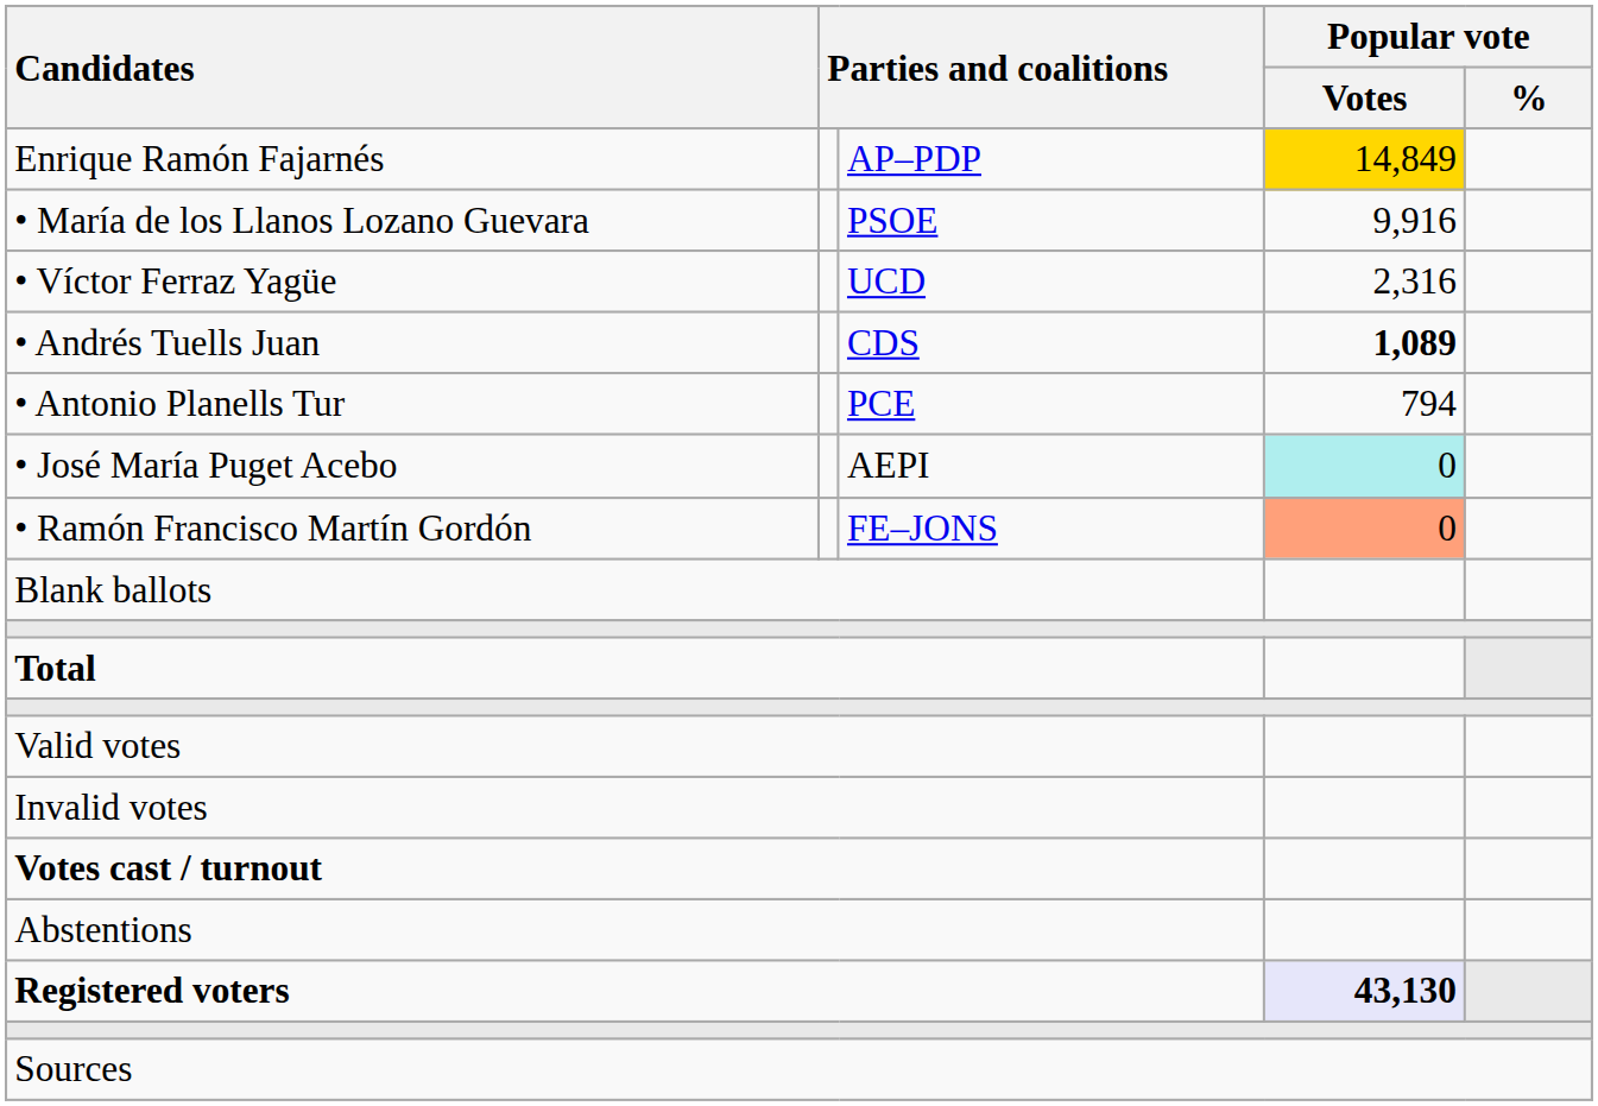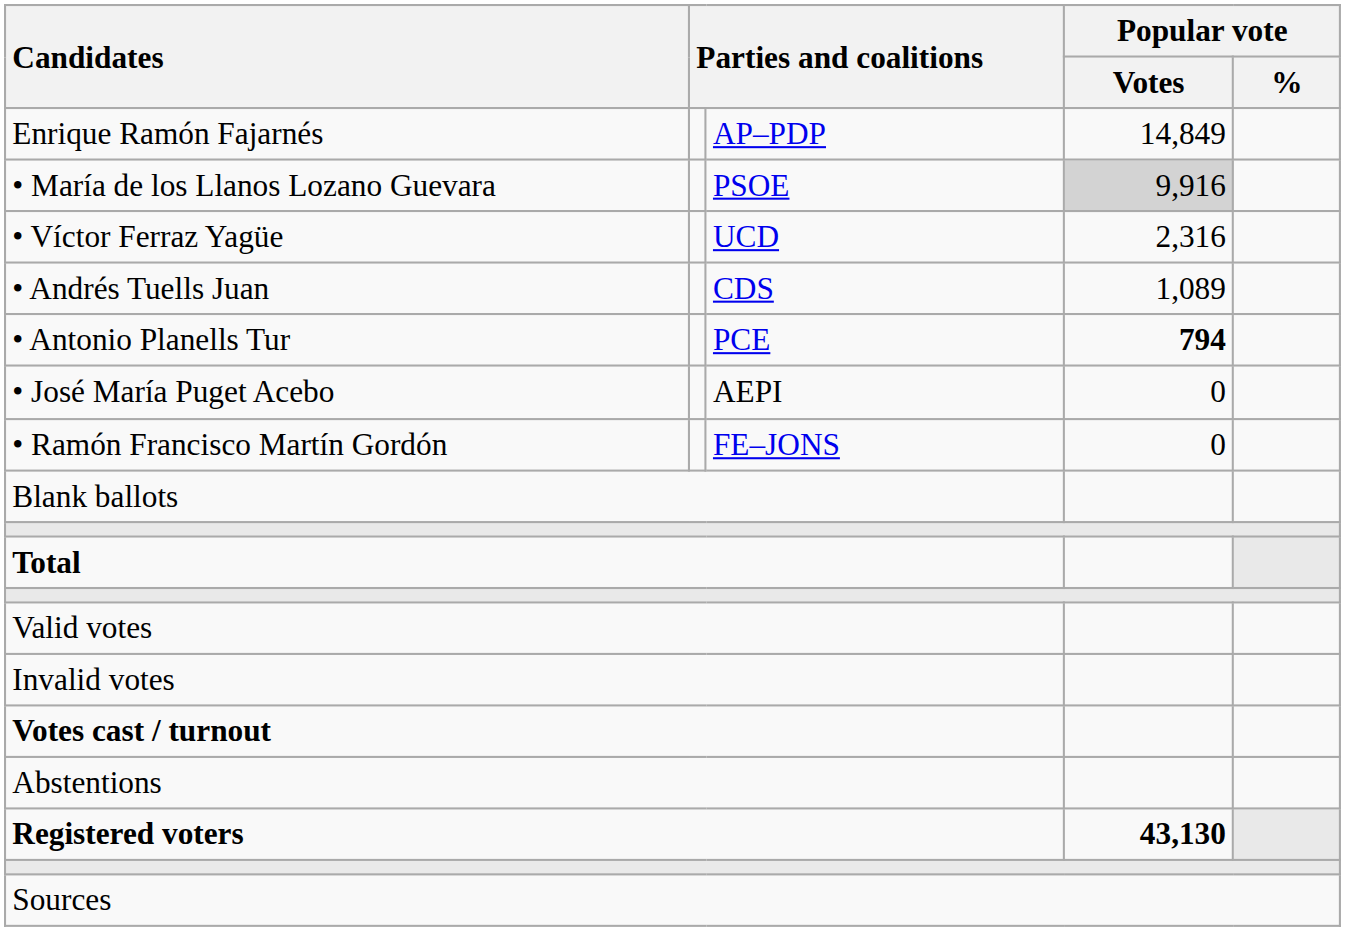Enrique Ramón Fajarnés | Popular vote / Votes: gold background -> no background
• María de los Llanos Lozano Guevara | Popular vote / Votes: no background -> lightgrey background
• Andrés Tuells Juan | Popular vote / Votes: bold -> normal
• Antonio Planells Tur | Popular vote / Votes: normal -> bold
• José María Puget Acebo | Popular vote / Votes: paleturquoise background -> no background
• Ramón Francisco Martín Gordón | Popular vote / Votes: lightsalmon background -> no background
Registered voters | Popular vote / Votes: lavender background -> no background
